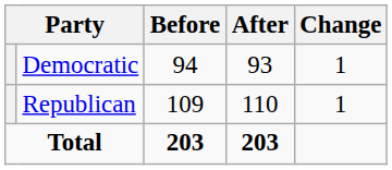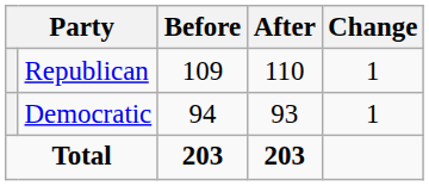rows swapped: Republican <-> Democratic
